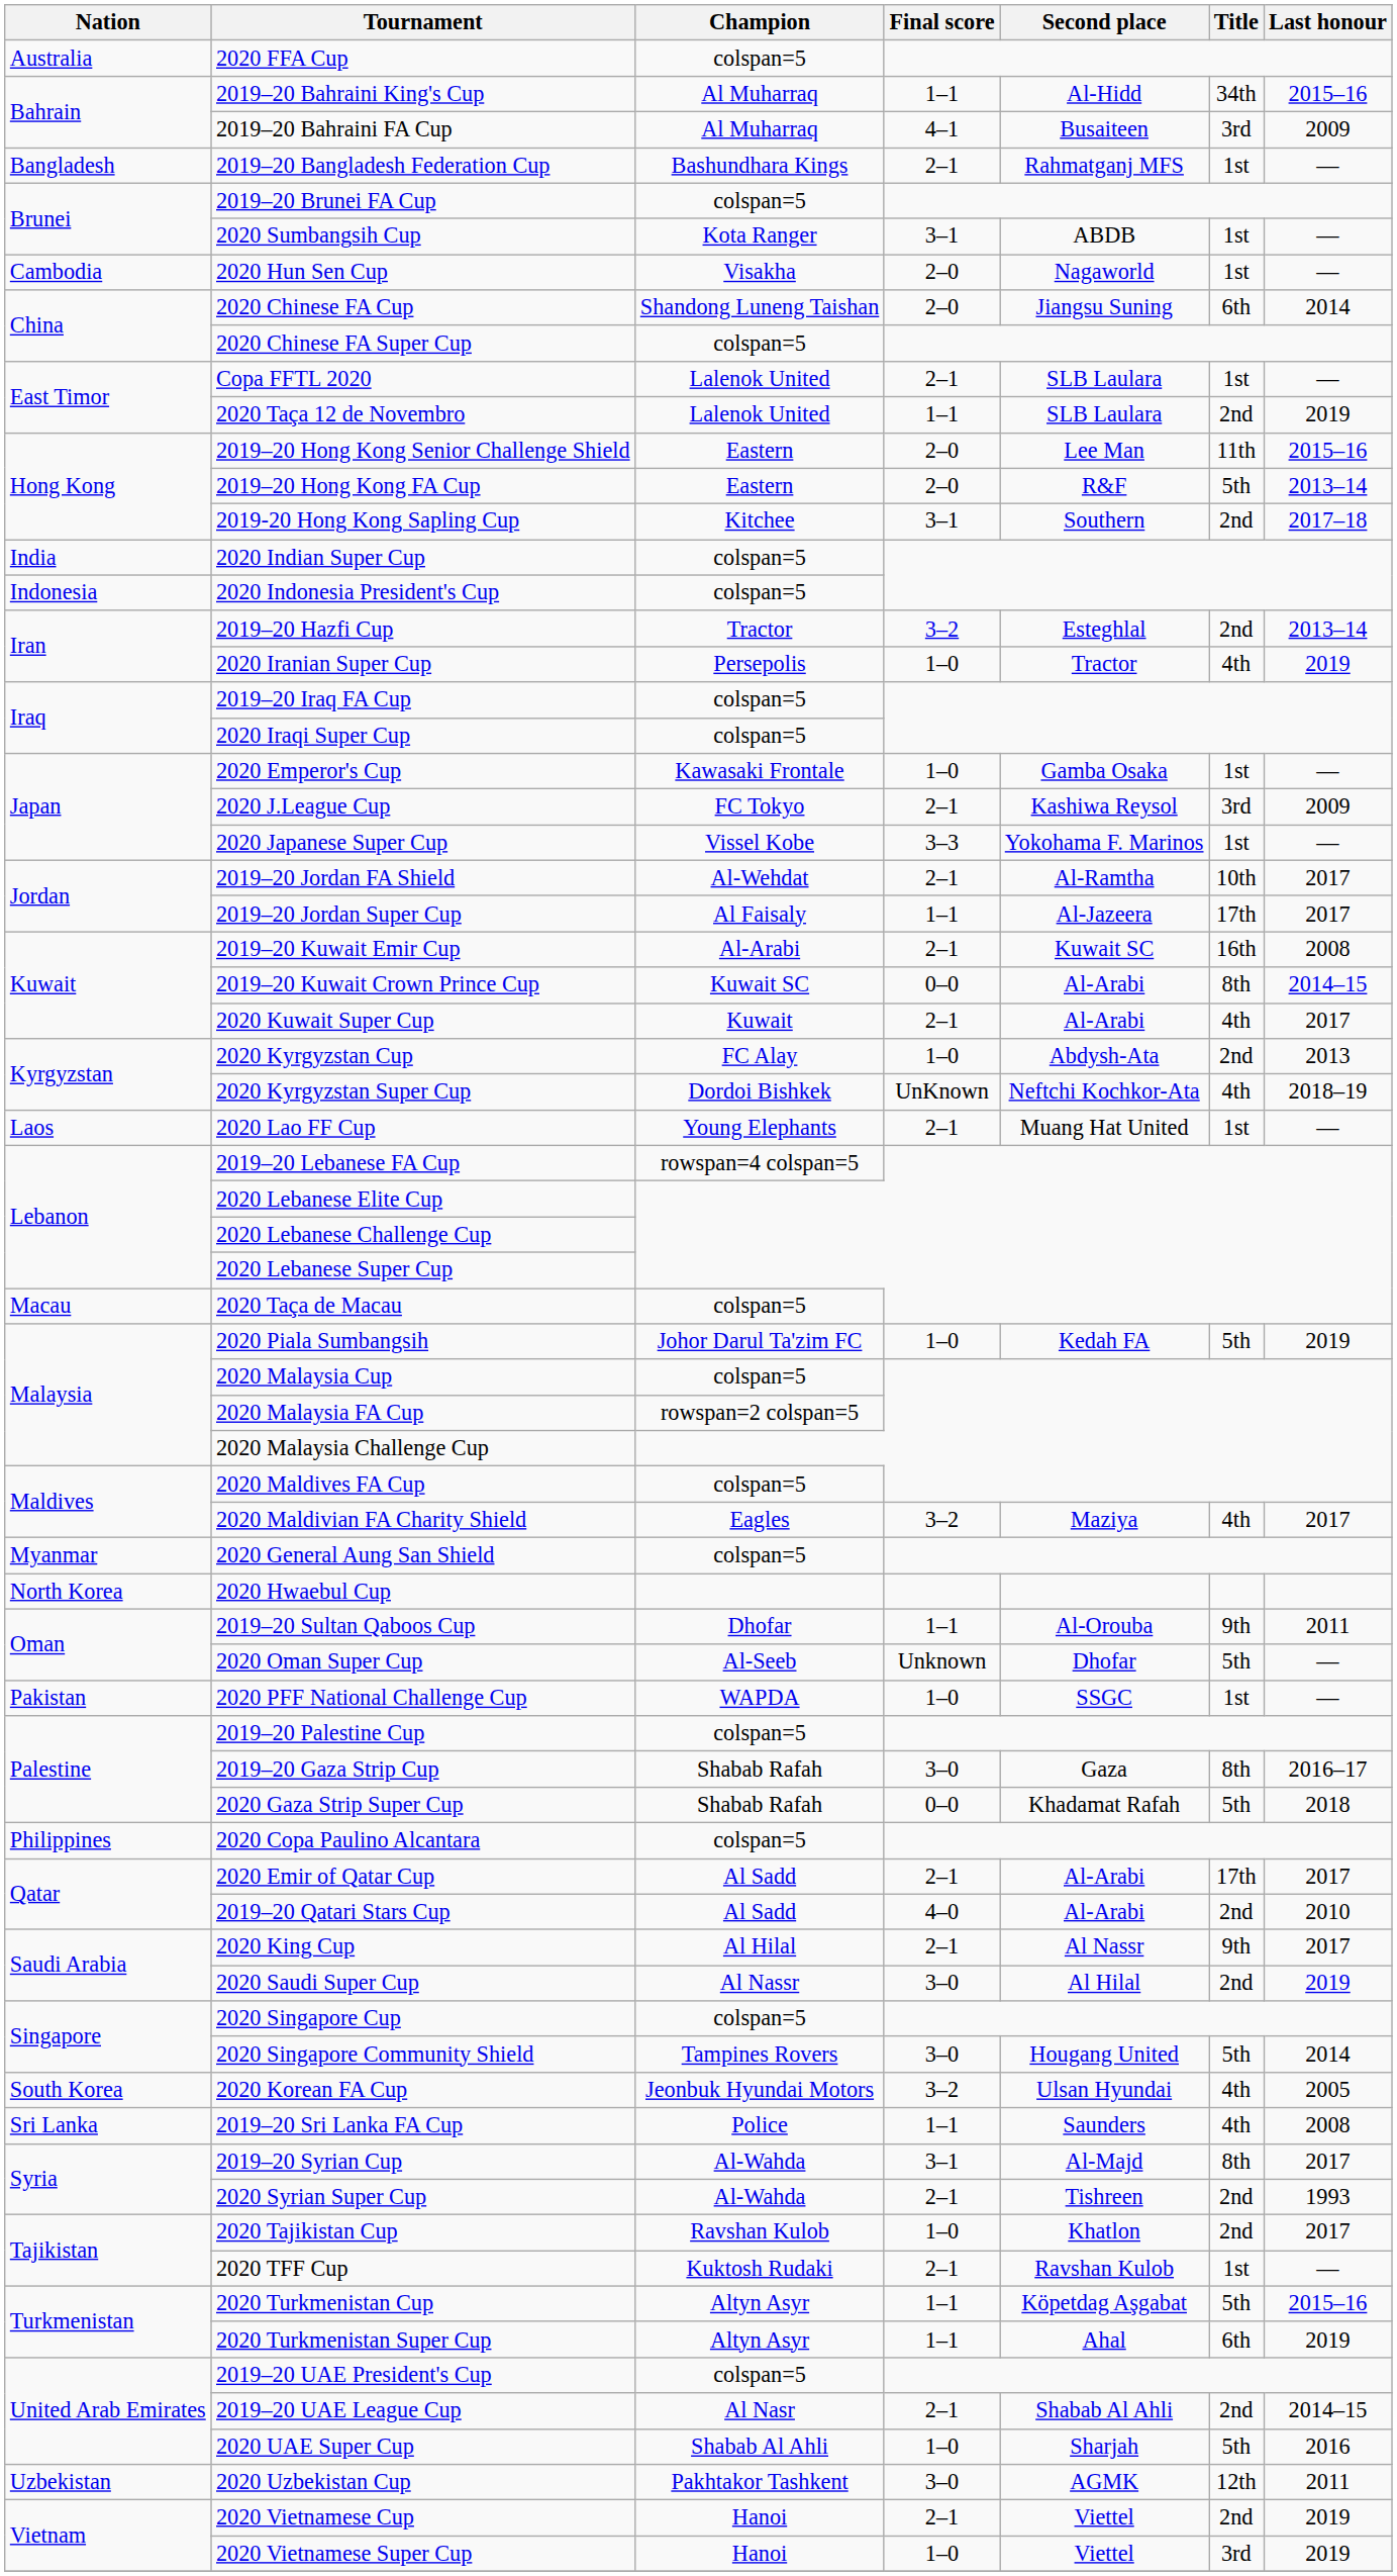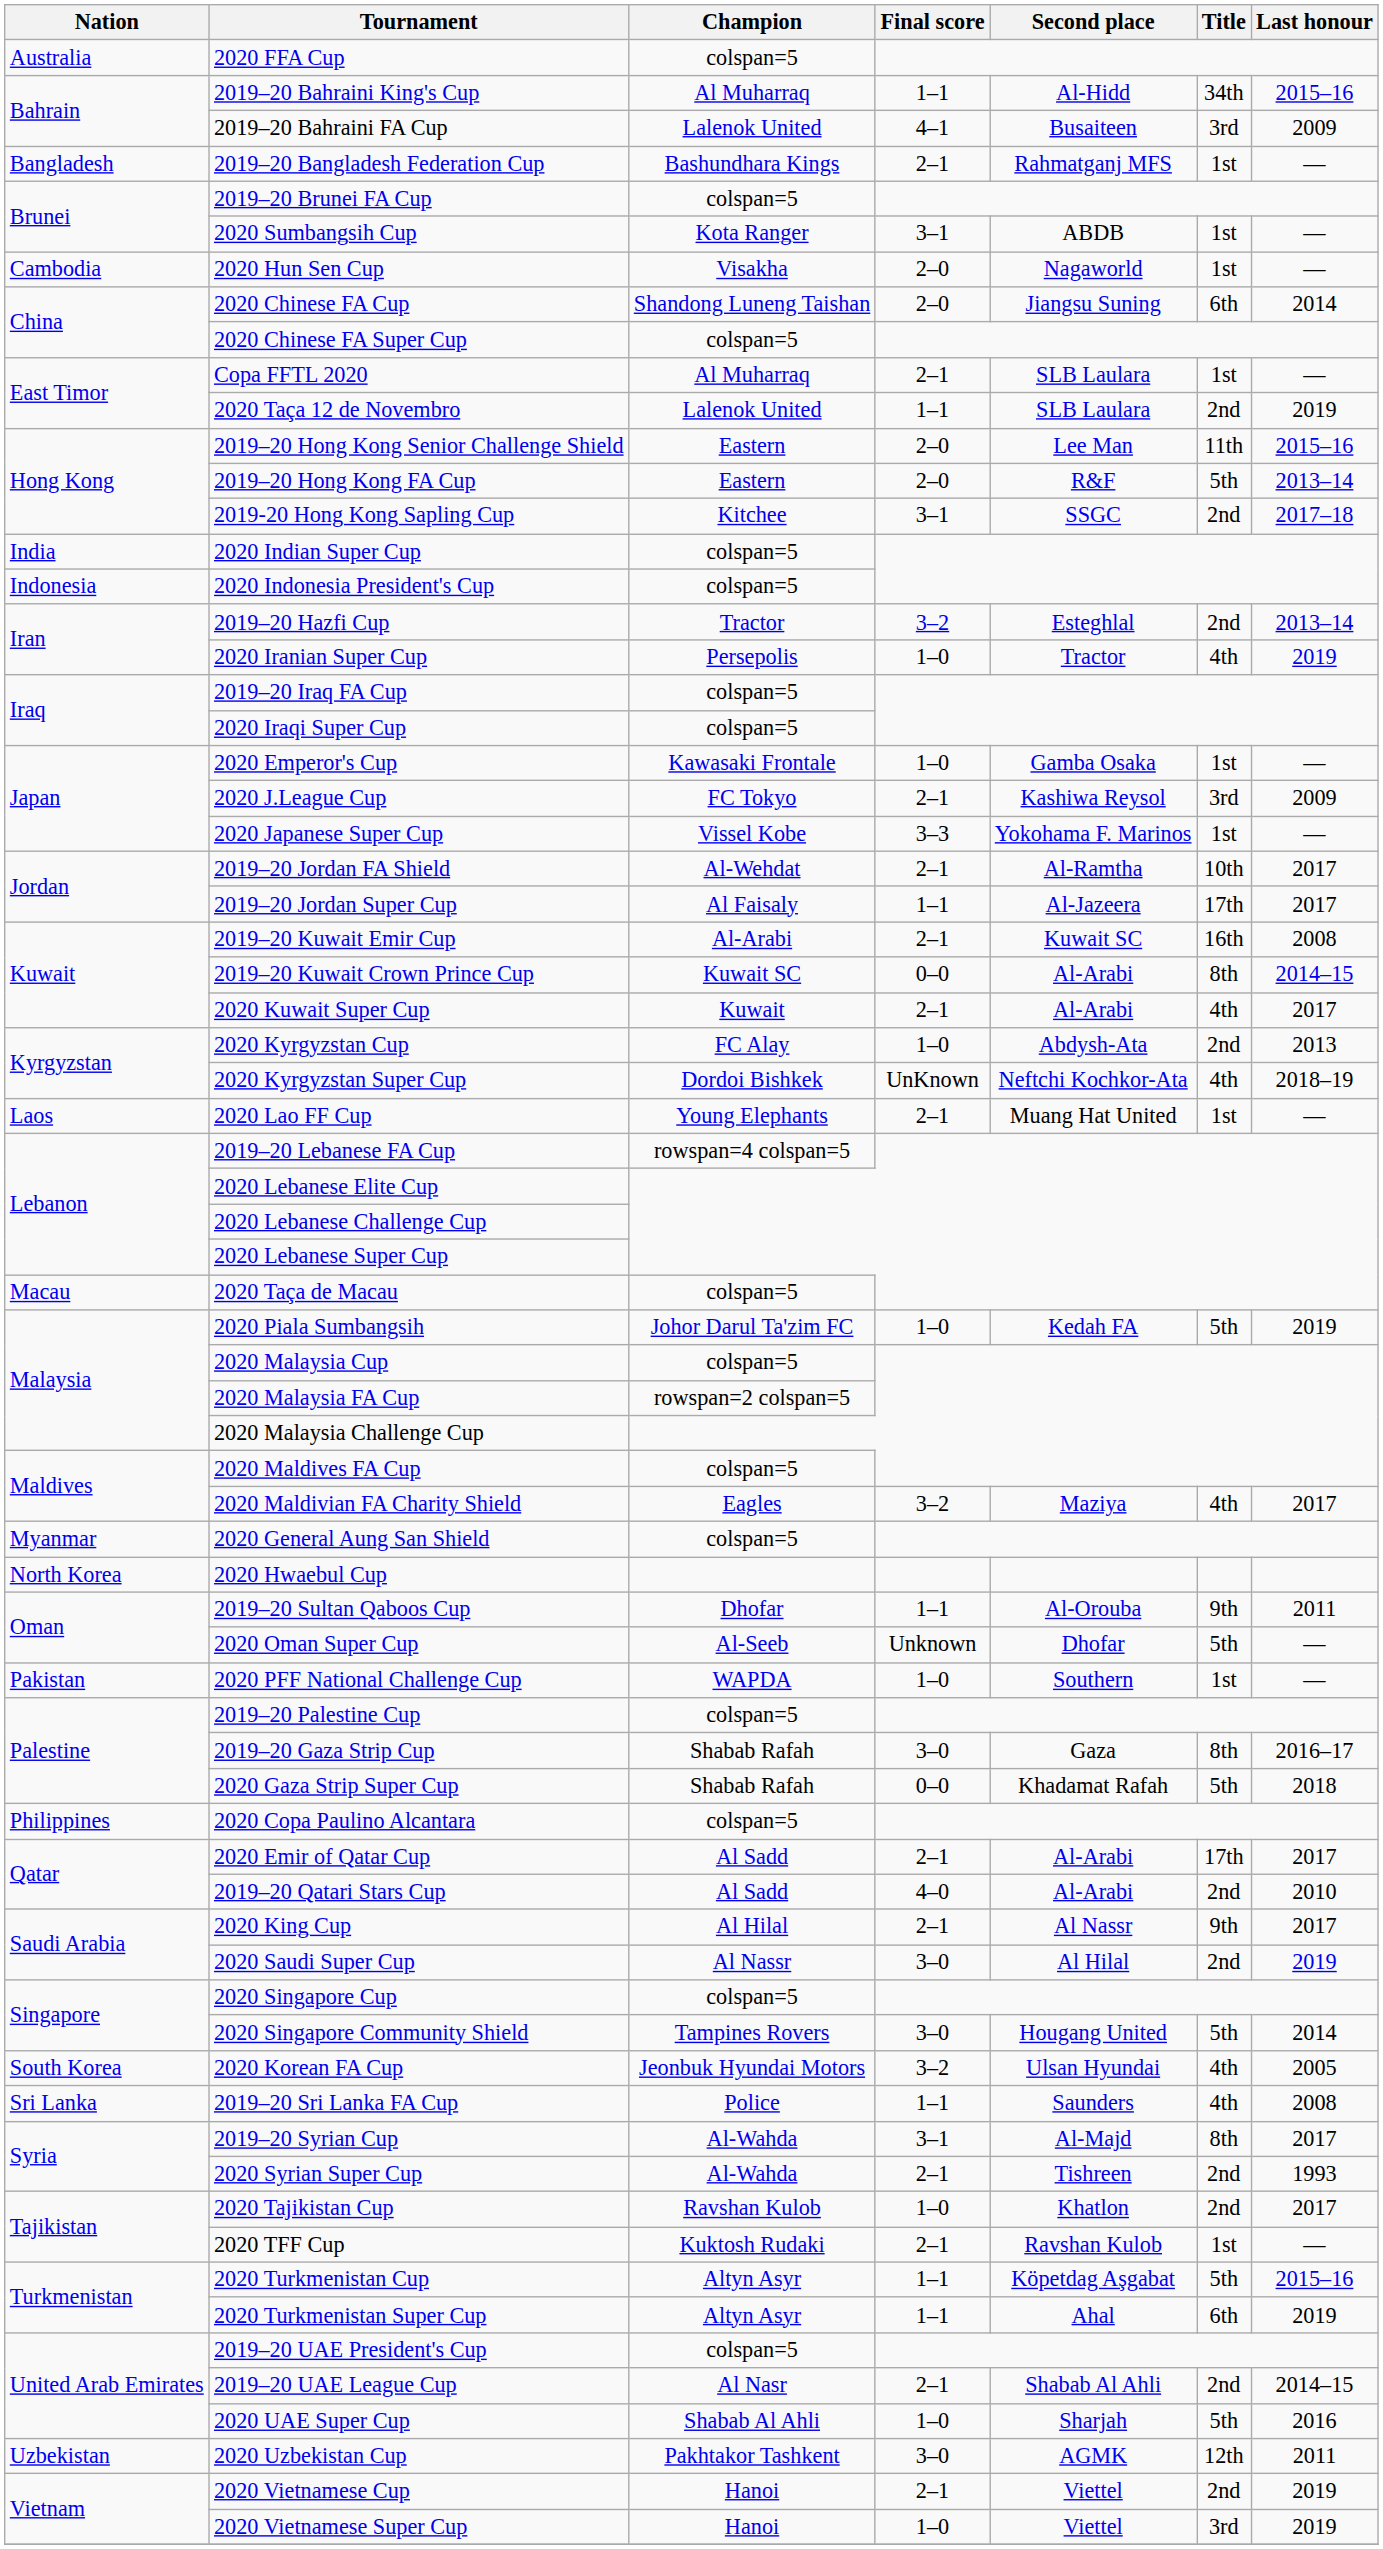2019–20 Bahraini FA Cup | Champion: Al Muharraq -> Lalenok United
Copa FFTL 2020 | Champion: Lalenok United -> Al Muharraq
2019-20 Hong Kong Sapling Cup | Second place: Southern -> SSGC
2020 PFF National Challenge Cup | Second place: SSGC -> Southern
